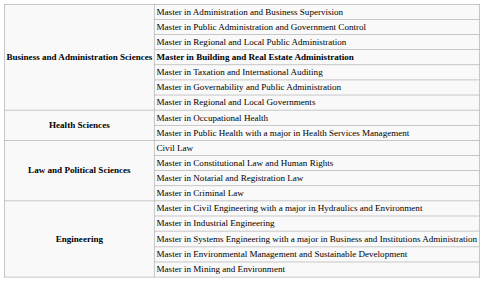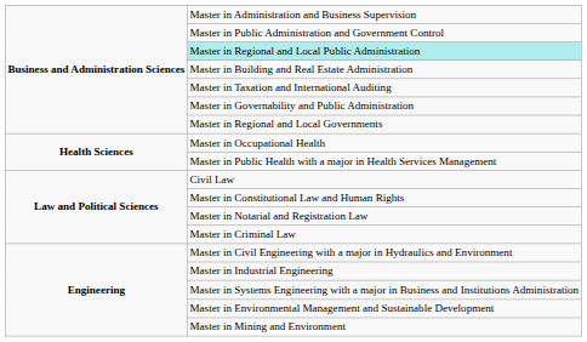Master in Regional and Local Public Administration | column 2: no background -> paleturquoise background
Master in Building and Real Estate Administration | column 2: bold -> normal
